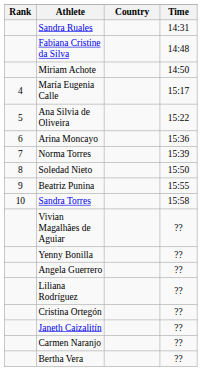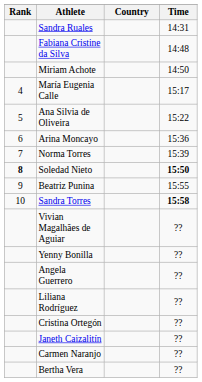Soledad Nieto | Rank: normal -> bold
Soledad Nieto | Time: normal -> bold
Sandra Torres | Time: normal -> bold
